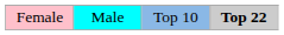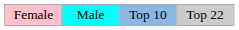Female | column 4: bold -> normal
